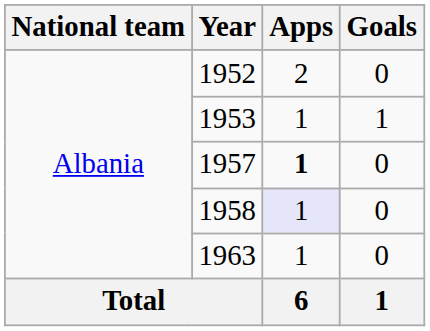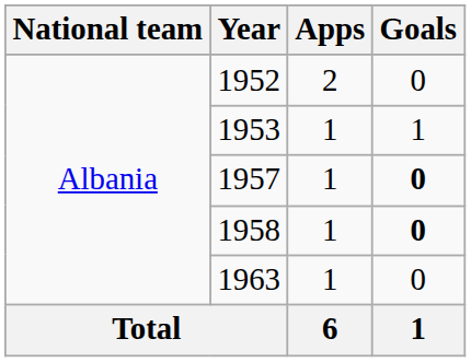1957 | Apps: bold -> normal
1957 | Goals: normal -> bold
1958 | Apps: lavender background -> no background
1958 | Goals: normal -> bold
